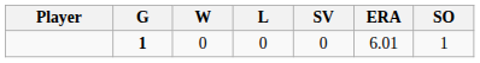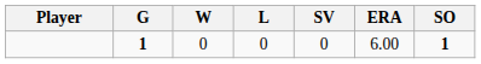row 2 | ERA: 6.01 -> 6.00
row 2 | SO: normal -> bold
